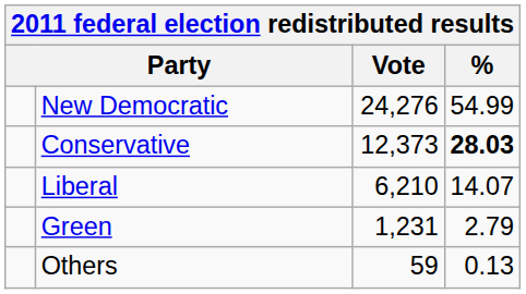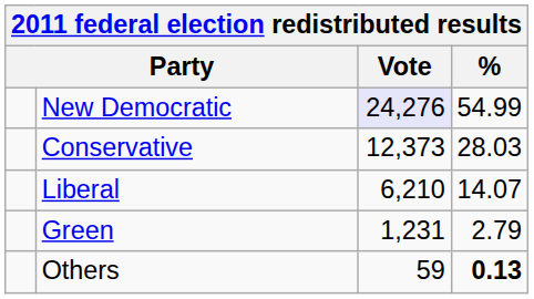New Democratic | Vote: no background -> lavender background
Conservative | %: bold -> normal
Others | %: normal -> bold
